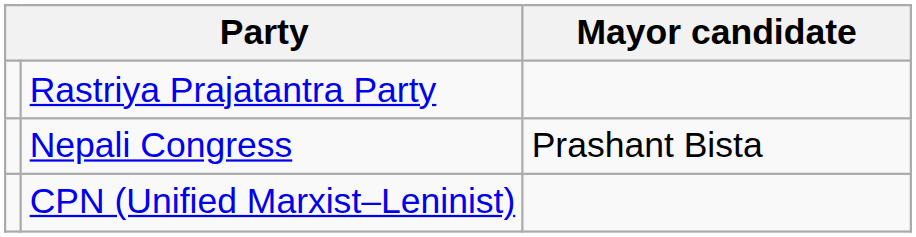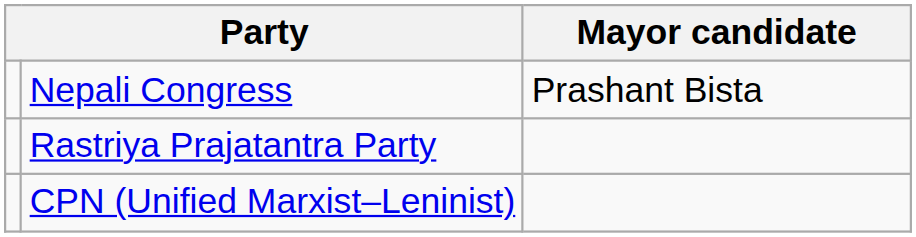rows swapped: Nepali Congress <-> Rastriya Prajatantra Party
